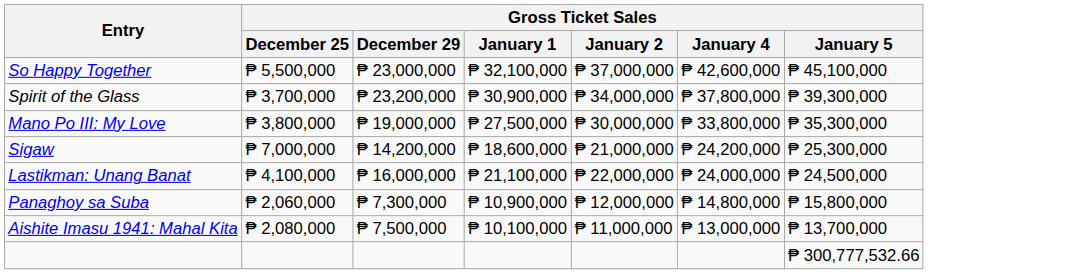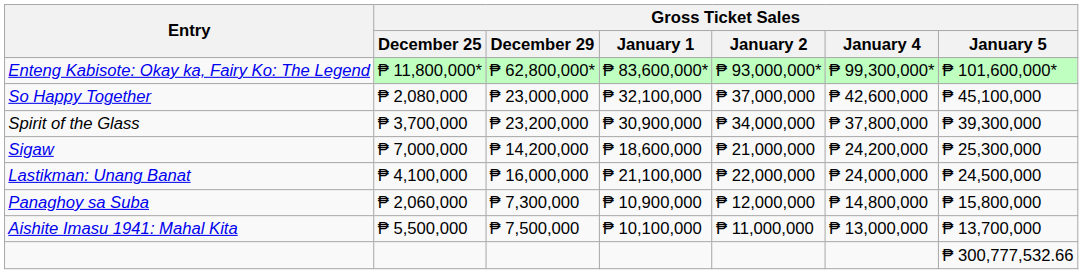+ row: Enteng Kabisote: Okay ka, Fairy Ko: The Legend | ₱ 11,800,000* | ₱ 62,800,000* | ₱ 83,600,000* | ₱ 93,000,000* | ₱ 99,300,000* | ₱ 101,600,000*
So Happy Together | Gross Ticket Sales / December 25: ₱ 5,500,000 -> ₱ 2,080,000
- row: Mano Po III: My Love | ₱ 3,800,000 | ₱ 19,000,000 | ₱ 27,500,000 | ₱ 30,000,000 | ₱ 33,800,000 | ₱ 35,300,000
Aishite Imasu 1941: Mahal Kita | Gross Ticket Sales / December 25: ₱ 2,080,000 -> ₱ 5,500,000
